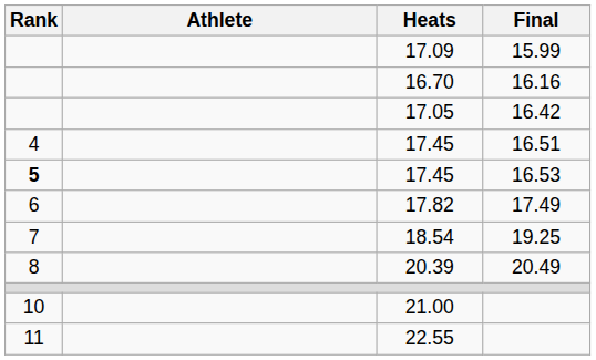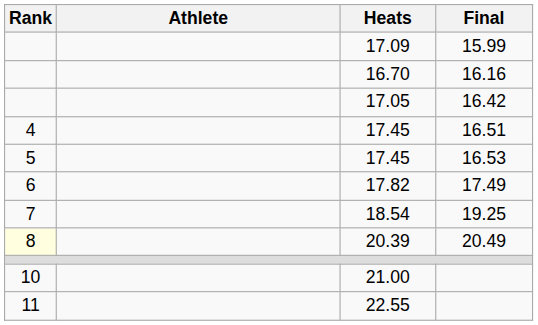17.45 / 16.53 | Rank: bold -> normal
20.39 | Rank: no background -> lightyellow background
